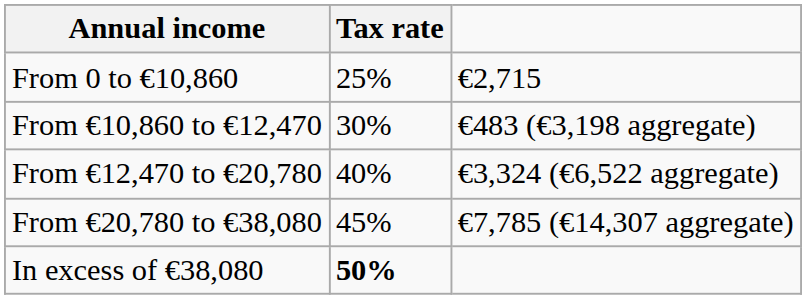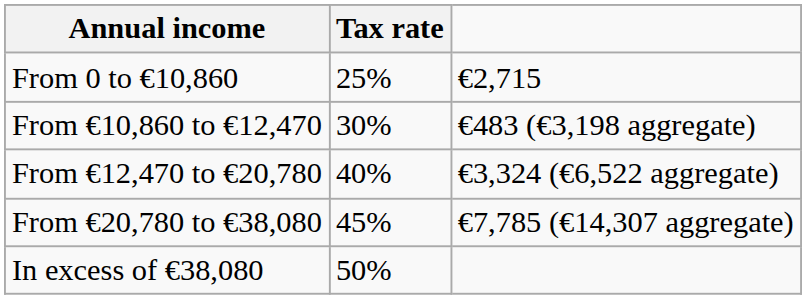In excess of €38,080 | Tax rate: bold -> normal
